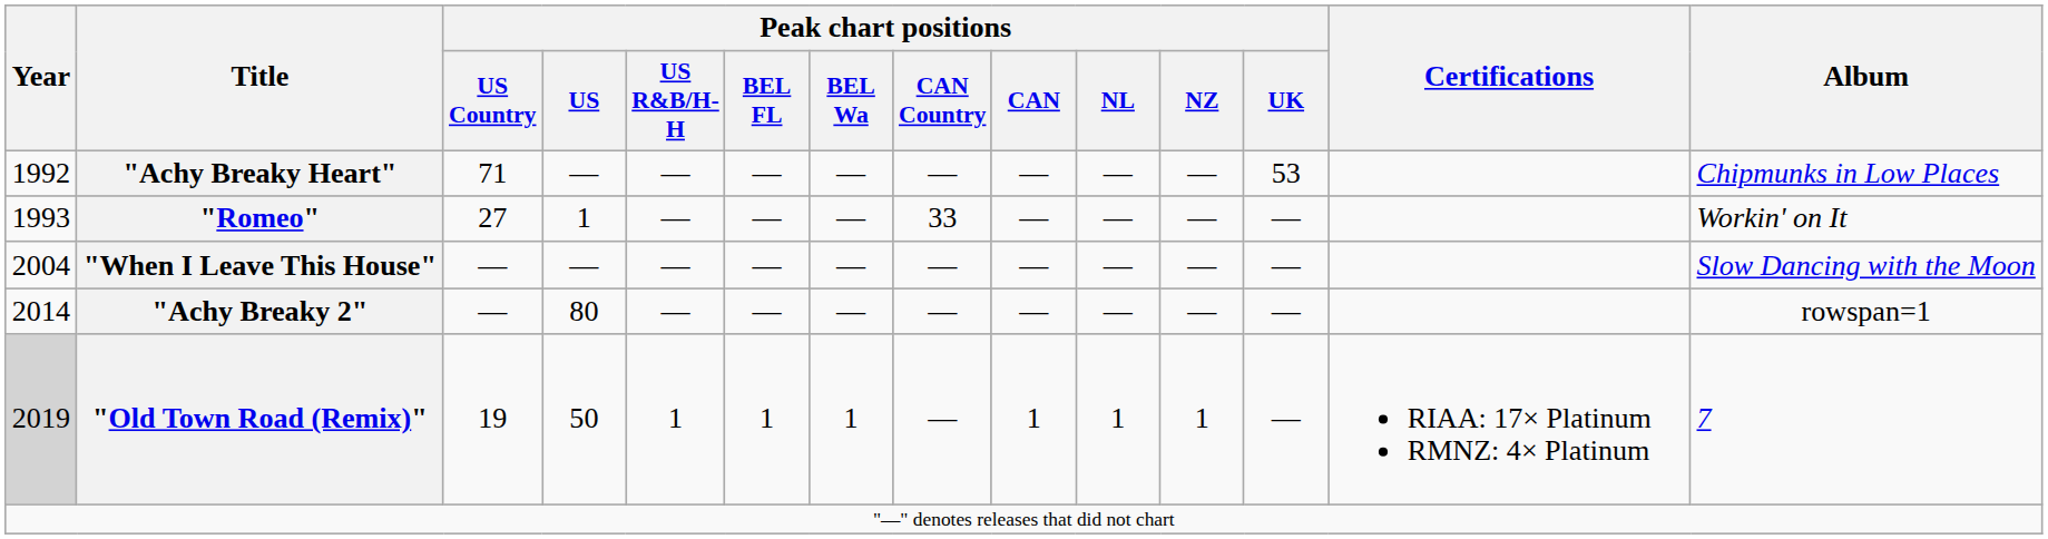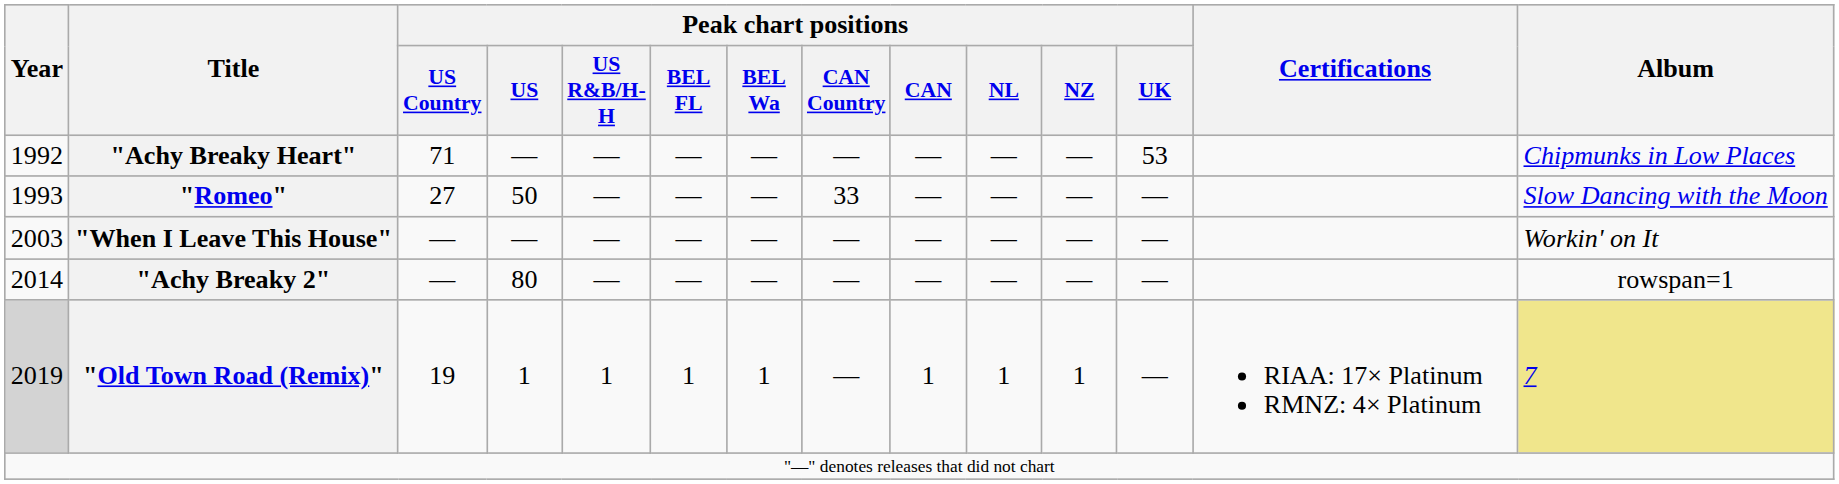"Romeo" | Peak chart positions / US: 1 -> 50
"Romeo" | Album: Workin' on It -> Slow Dancing with the Moon
"When I Leave This House" | Year: 2004 -> 2003
"When I Leave This House" | Album: Slow Dancing with the Moon -> Workin' on It
"Old Town Road (Remix)" | Peak chart positions / US: 50 -> 1
"Old Town Road (Remix)" | Album: no background -> khaki background
